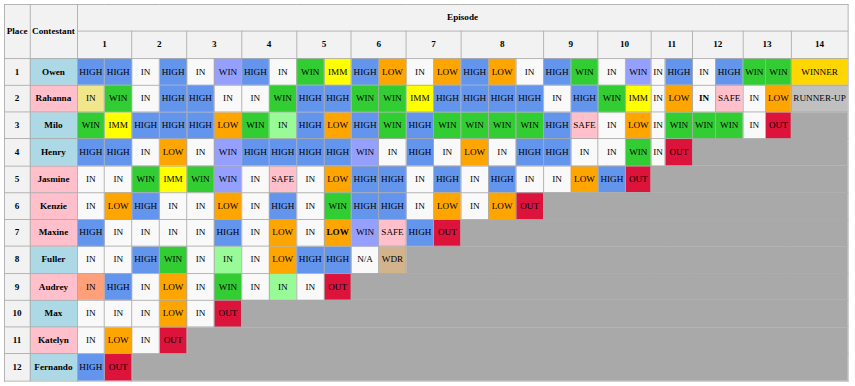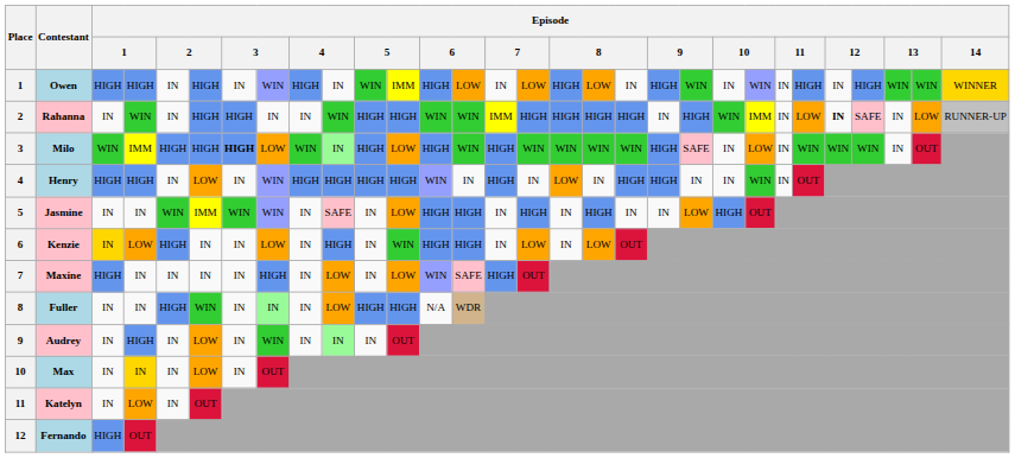Rahanna | column 3: khaki background -> no background
Milo | column 7: normal -> bold
Kenzie | column 3: no background -> gold background
Maxine | column 12: bold -> normal
Audrey | column 3: lightsalmon background -> no background
Max | column 4: no background -> gold background
